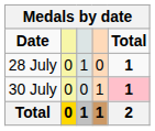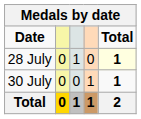28 July | Total: no background -> lightyellow background
30 July | Total: pink background -> no background
